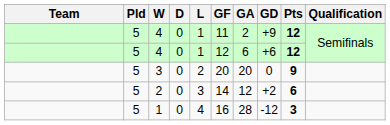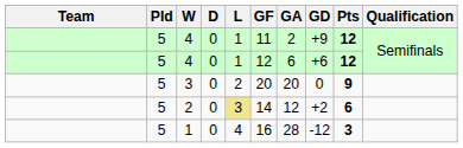row 5 | L: no background -> khaki background
